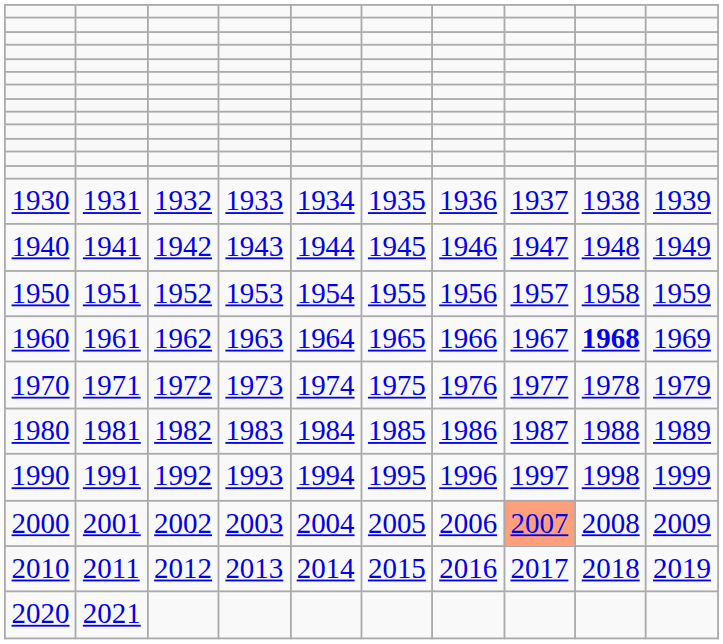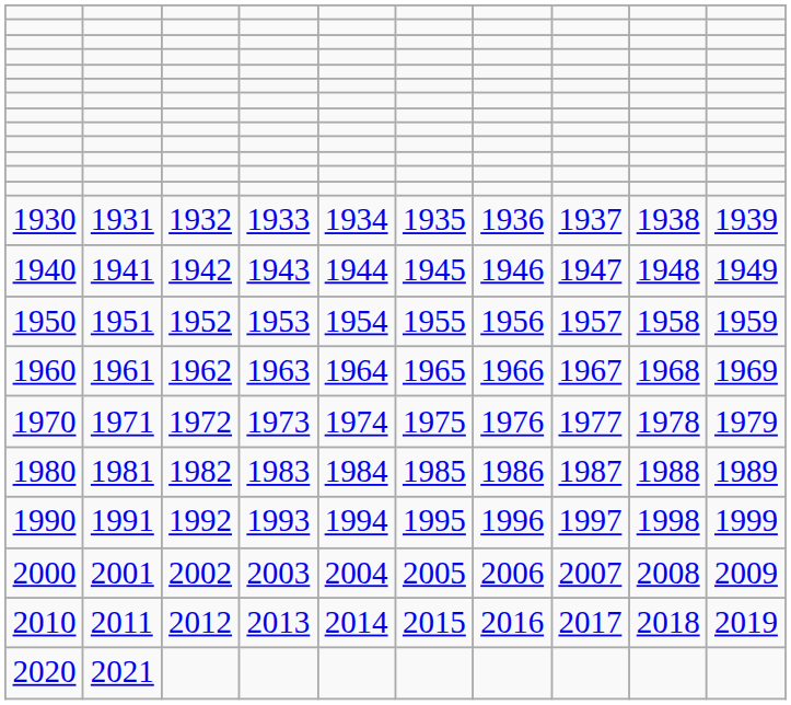1960 | column 9: bold -> normal
2000 | column 8: lightsalmon background -> no background
